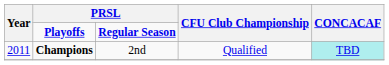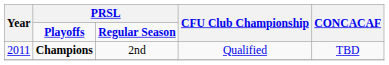2011 | CONCACAF: paleturquoise background -> no background
